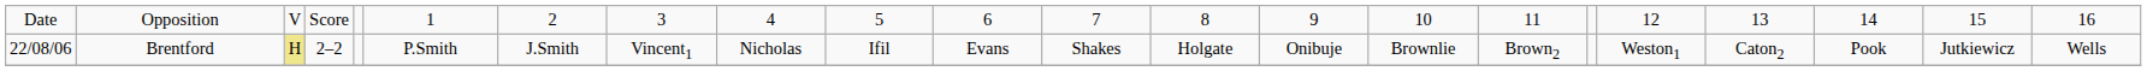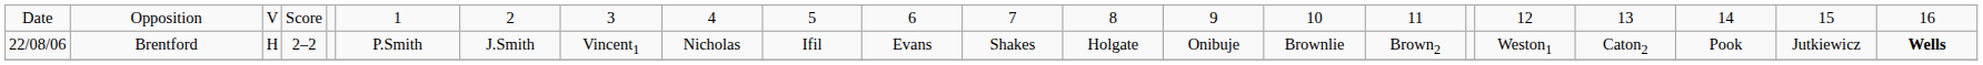Brentford | column 3: khaki background -> no background
Brentford | column 22: normal -> bold
